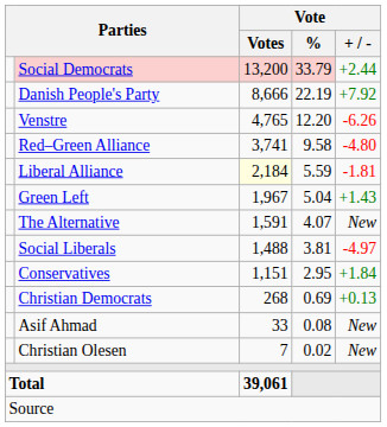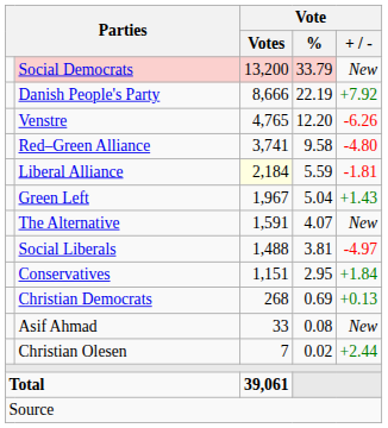Social Democrats | Vote / + / -: +2.44 -> New
Christian Olesen | Vote / + / -: New -> +2.44
